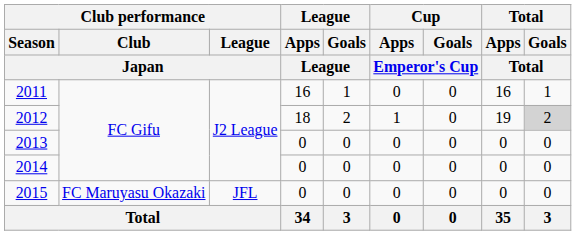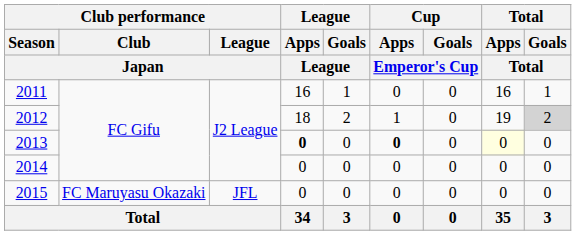2013 | League / Apps / League: normal -> bold
2013 | Cup / Apps / Emperor's Cup: normal -> bold
2013 | Total / Apps / Total: no background -> lightyellow background
